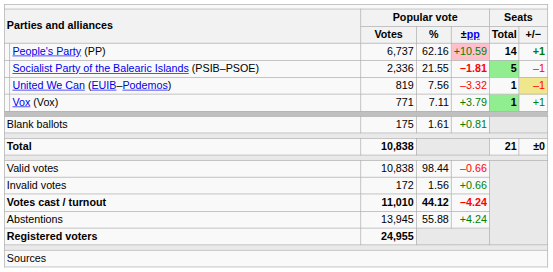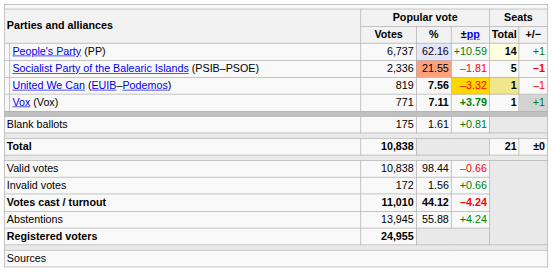People's Party (PP) | column 4: no background -> lavender background
People's Party (PP) | column 5: pink background -> no background
People's Party (PP) | column 6: no background -> lightyellow background
People's Party (PP) | column 7: bold -> normal
Socialist Party of the Balearic Islands (PSIB–PSOE) | column 4: no background -> lightsalmon background
Socialist Party of the Balearic Islands (PSIB–PSOE) | column 5: bold -> normal
Socialist Party of the Balearic Islands (PSIB–PSOE) | column 6: lightgreen background -> no background
Socialist Party of the Balearic Islands (PSIB–PSOE) | column 7: normal -> bold
United We Can (EUIB–Podemos) | column 4: normal -> bold
United We Can (EUIB–Podemos) | column 5: no background -> gold background
United We Can (EUIB–Podemos) | column 6: no background -> khaki background
United We Can (EUIB–Podemos) | column 7: khaki background -> no background
Vox (Vox) | column 4: normal -> bold
Vox (Vox) | column 5: normal -> bold
Vox (Vox) | column 6: lightgreen background -> no background
Vox (Vox) | column 7: no background -> lightgrey background
